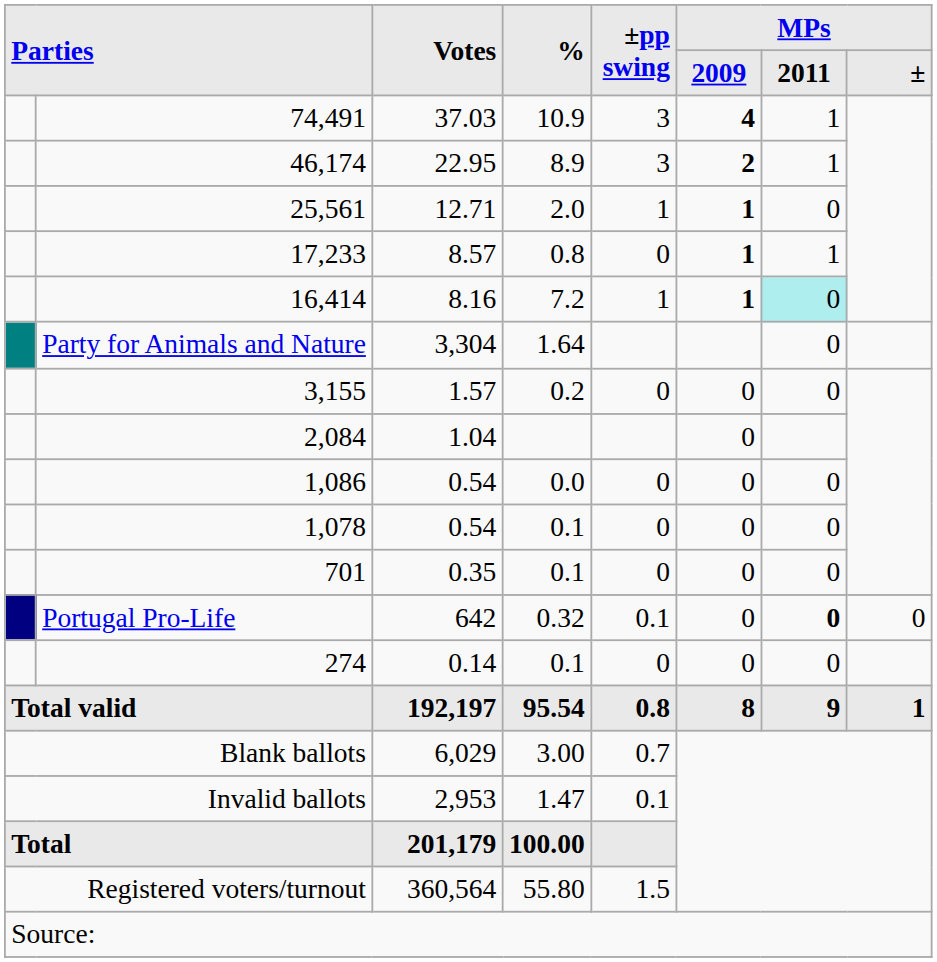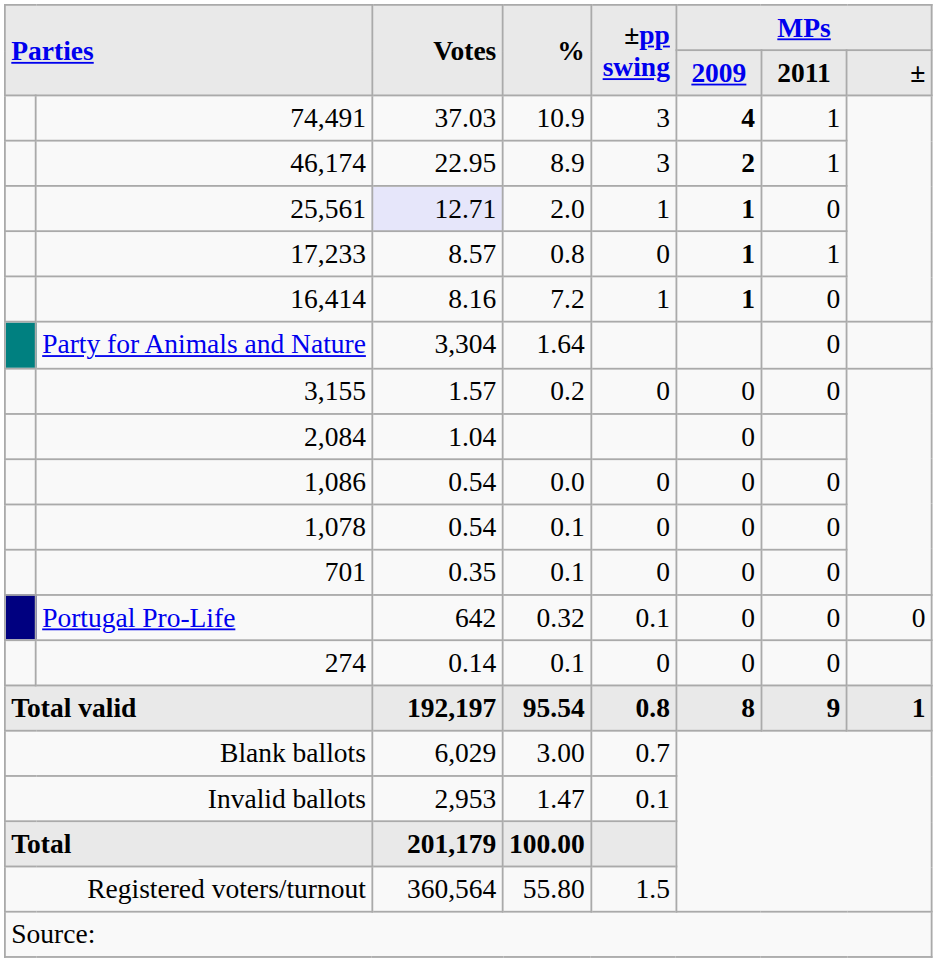25,561 | Votes: no background -> lavender background
16,414 | MPs / 2011: paleturquoise background -> no background
Portugal Pro-Life | MPs / 2011: bold -> normal
